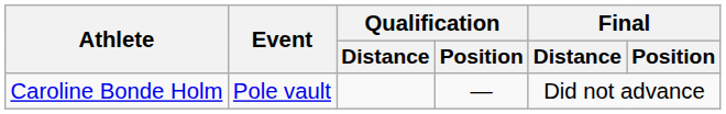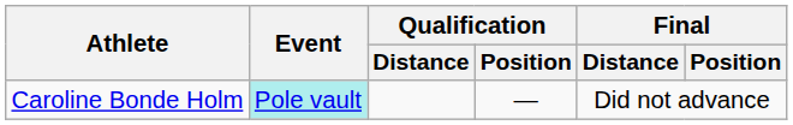Caroline Bonde Holm | Event: no background -> paleturquoise background
